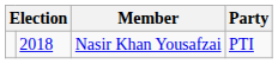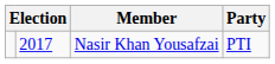Nasir Khan Yousafzai | column 2: 2018 -> 2017
